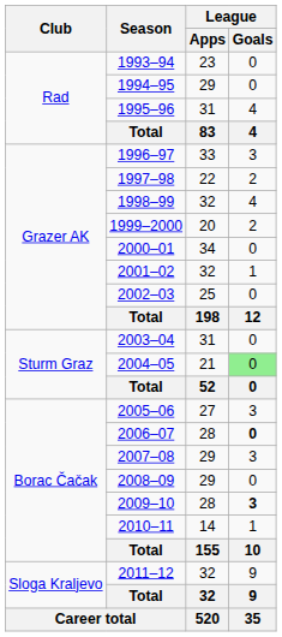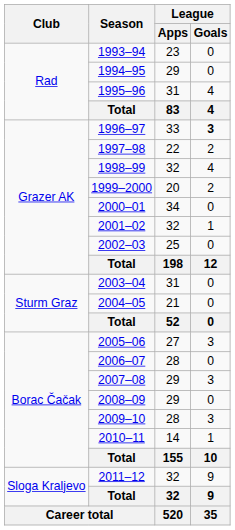1996–97 | League / Goals: normal -> bold
2004–05 | League / Goals: lightgreen background -> no background
2006–07 | League / Goals: bold -> normal
2009–10 | League / Goals: bold -> normal
